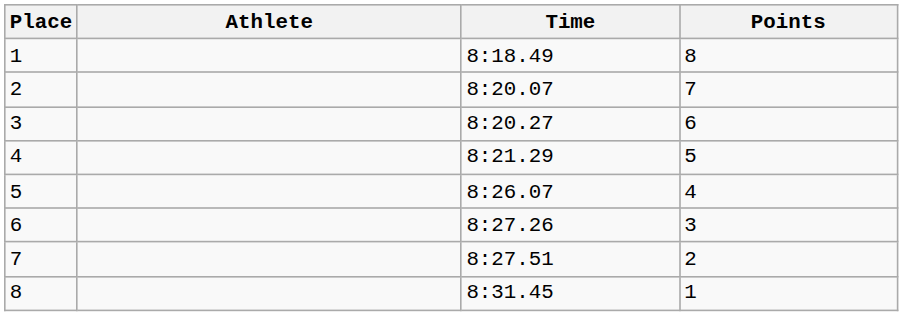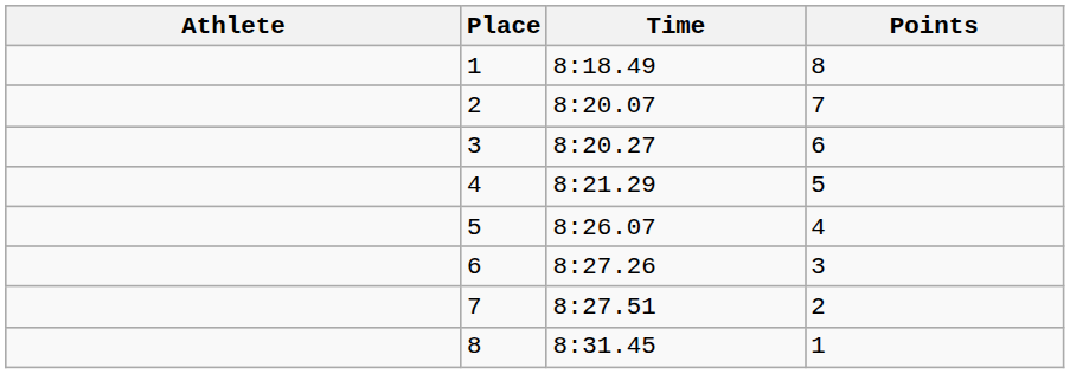columns swapped: Place <-> Athlete
